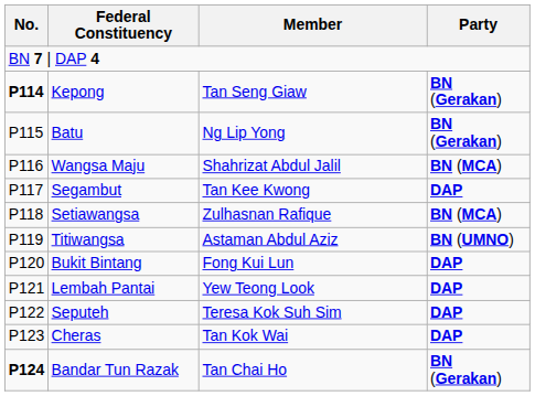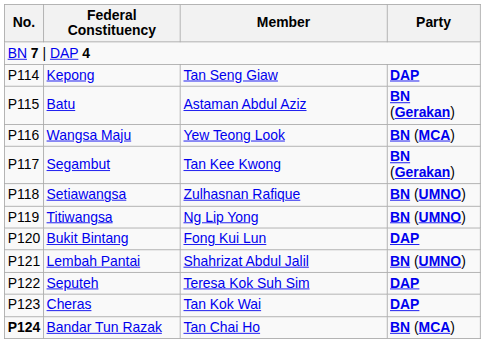Kepong | No.: bold -> normal
Kepong | Party: BN (Gerakan) -> DAP
Batu | Member: Ng Lip Yong -> Astaman Abdul Aziz
Wangsa Maju | Member: Shahrizat Abdul Jalil -> Yew Teong Look
Segambut | Party: DAP -> BN (Gerakan)
Setiawangsa | Party: BN (MCA) -> BN (UMNO)
Titiwangsa | Member: Astaman Abdul Aziz -> Ng Lip Yong
Lembah Pantai | Member: Yew Teong Look -> Shahrizat Abdul Jalil
Lembah Pantai | Party: DAP -> BN (UMNO)
Bandar Tun Razak | Party: BN (Gerakan) -> BN (MCA)
